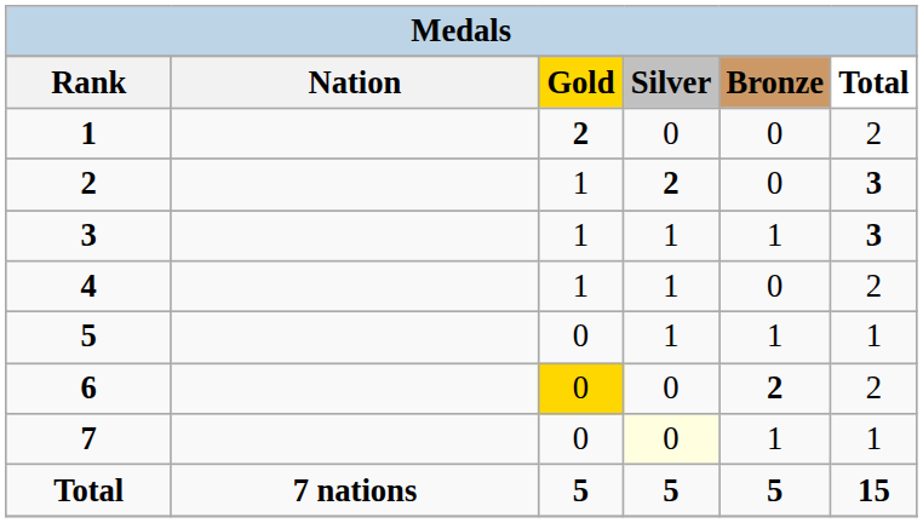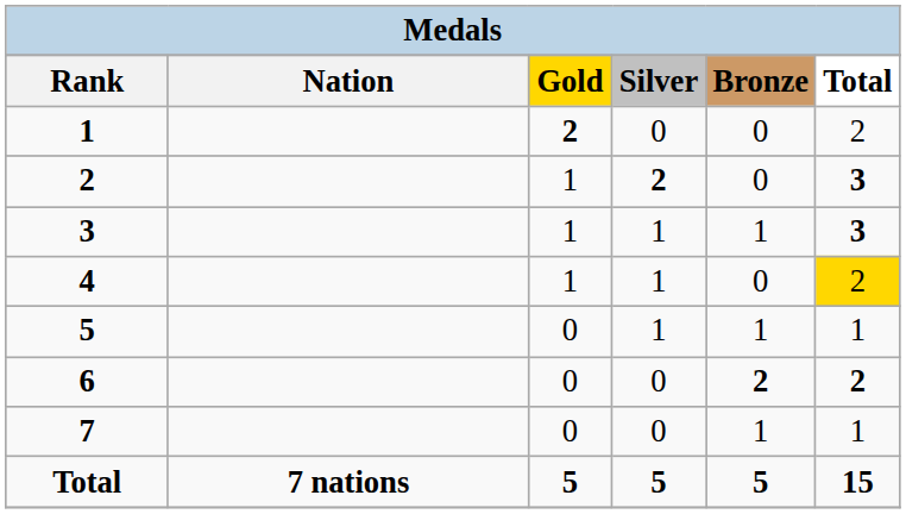4 | column 6: no background -> gold background
6 | column 3: gold background -> no background
6 | column 6: normal -> bold
7 | column 4: lightyellow background -> no background
